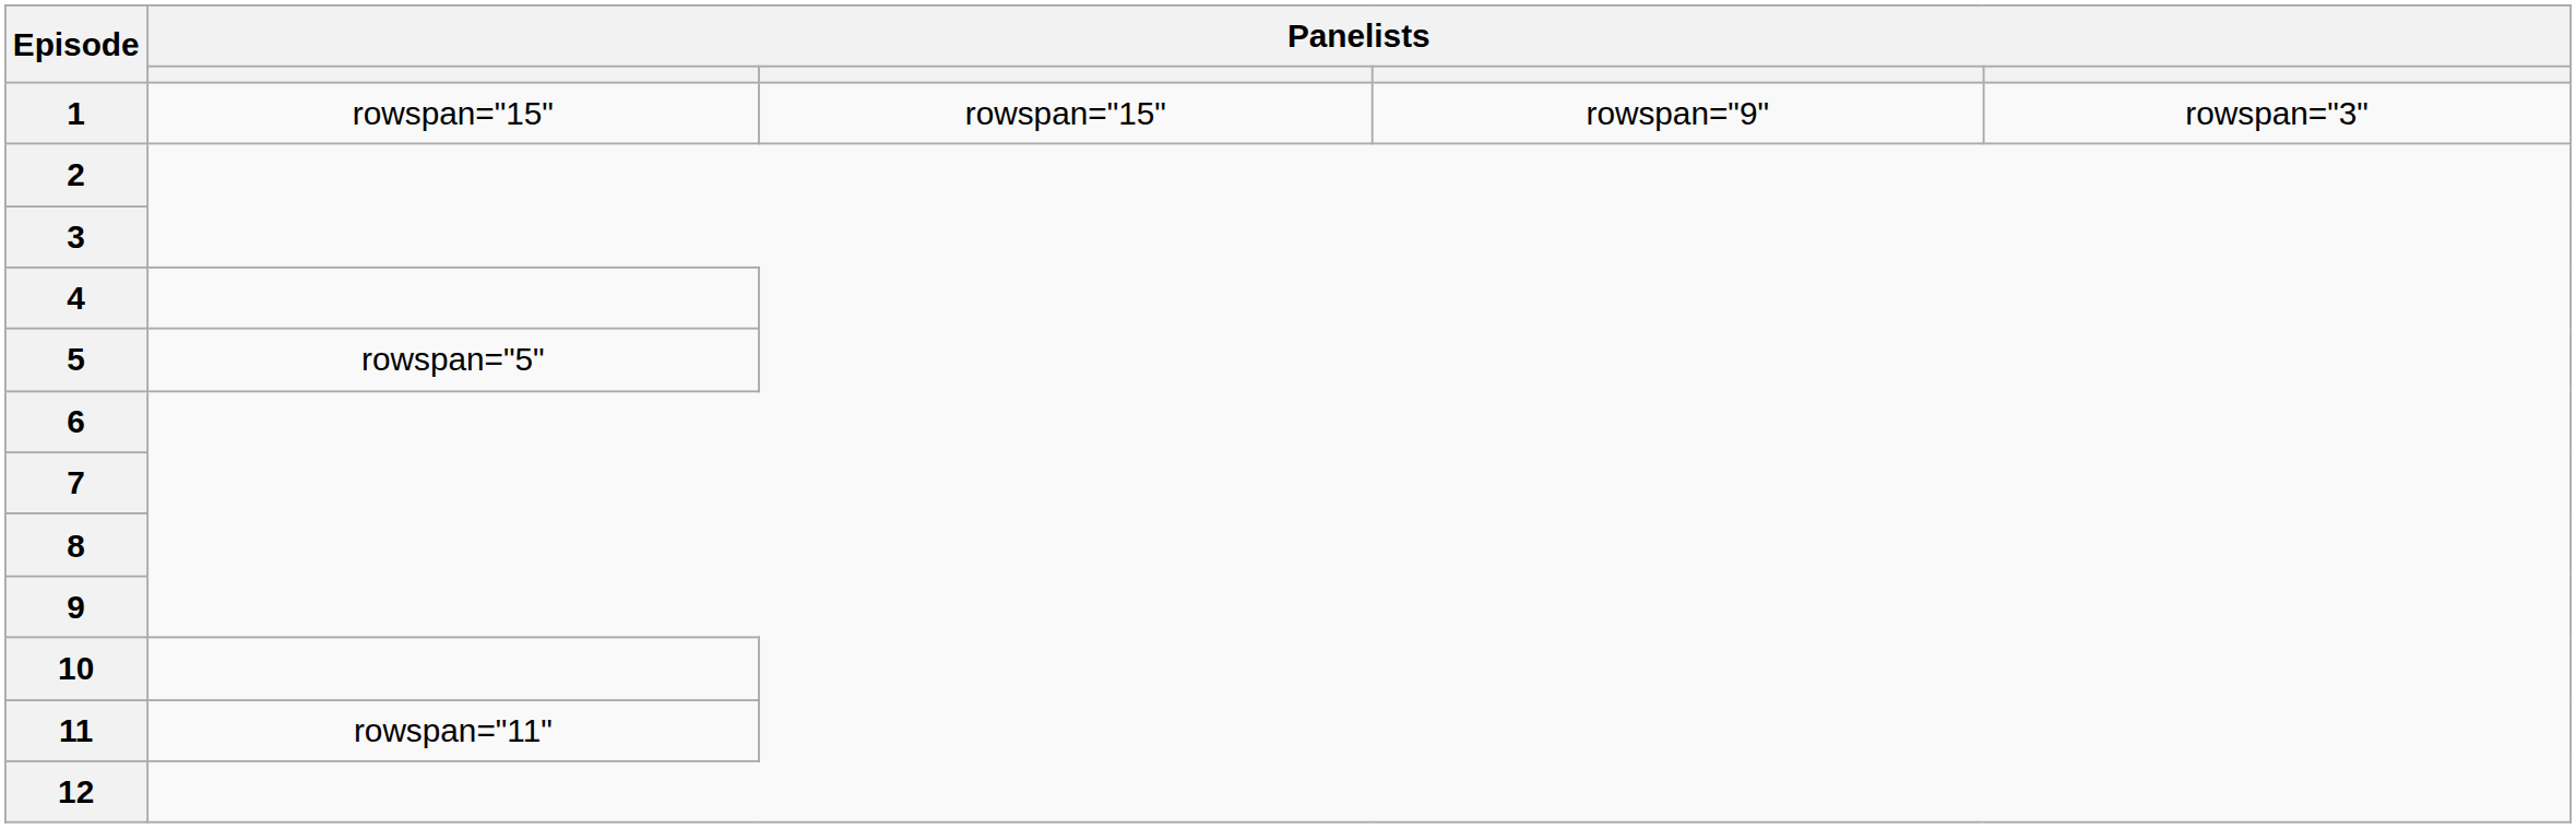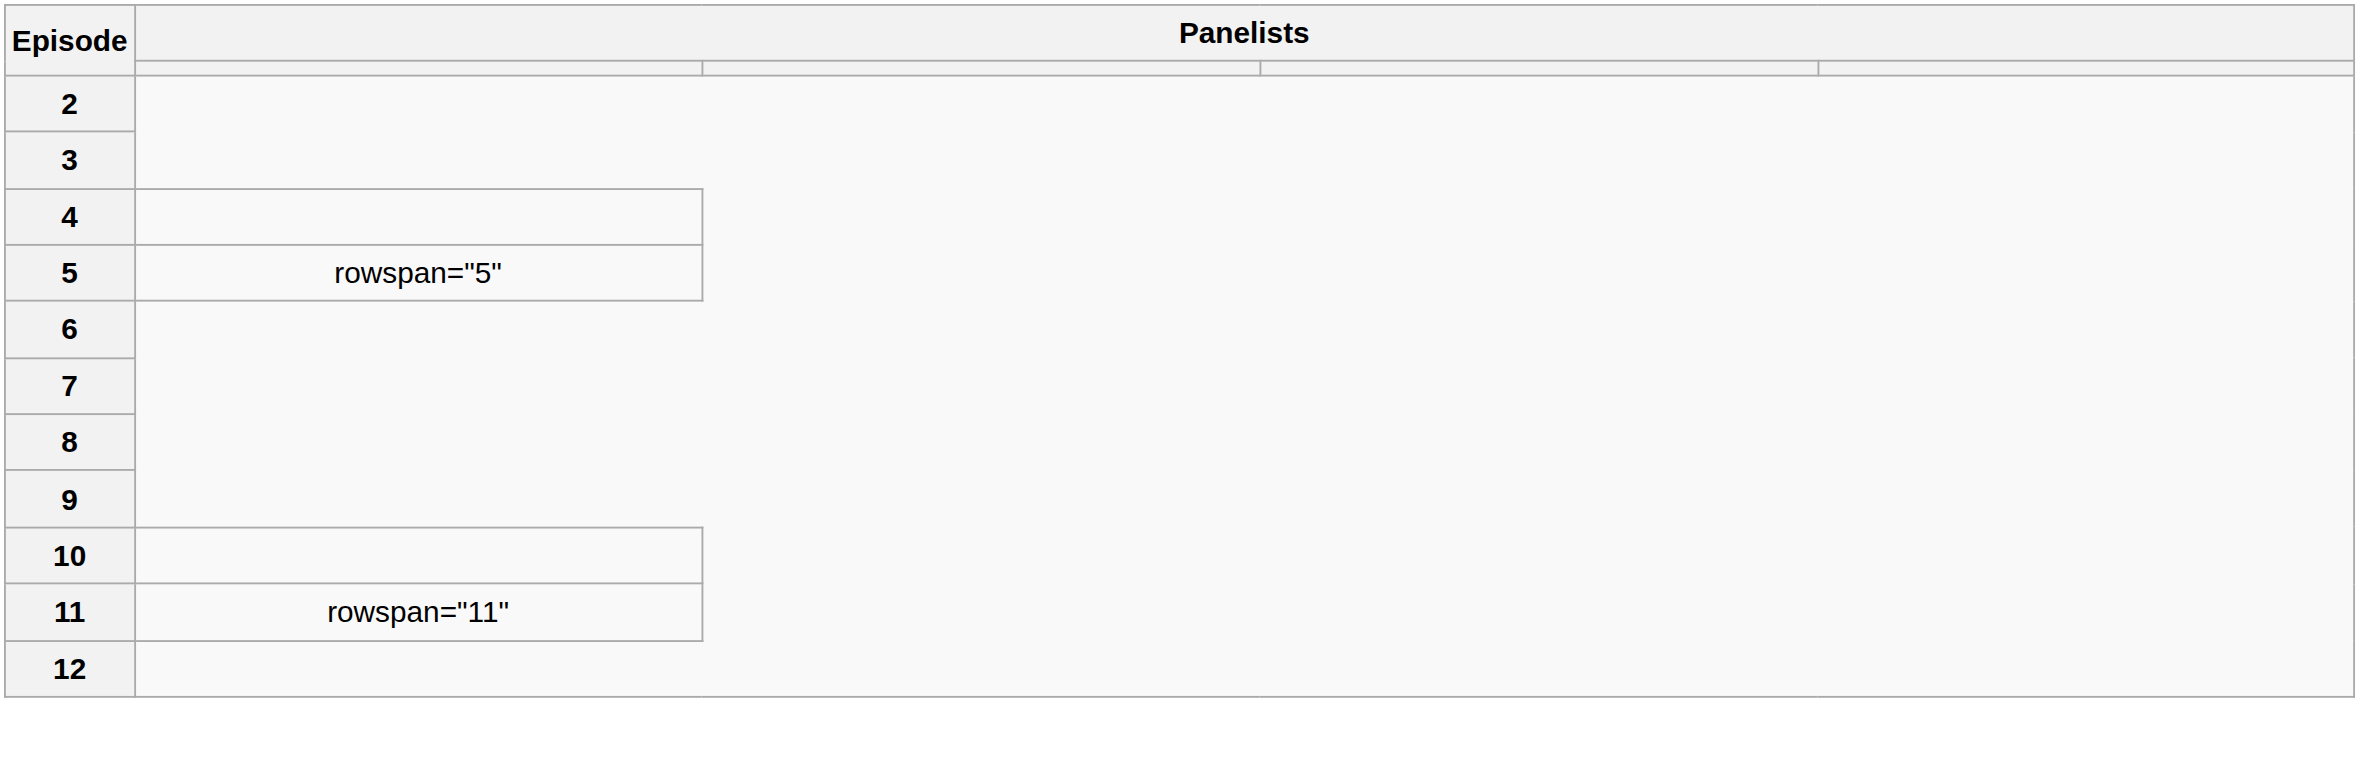- row: 1 | rowspan="15" | rowspan="15" | rowspan="9" | rowspan="3"
